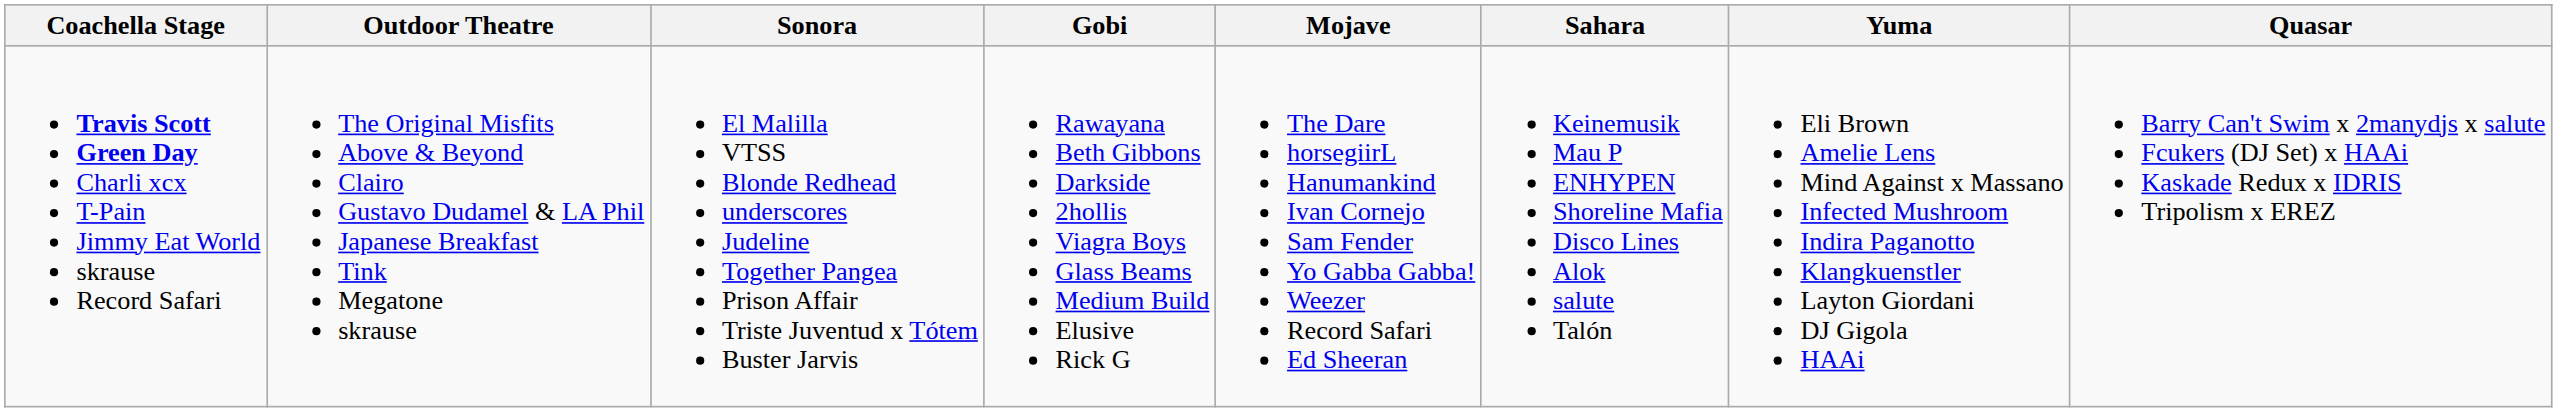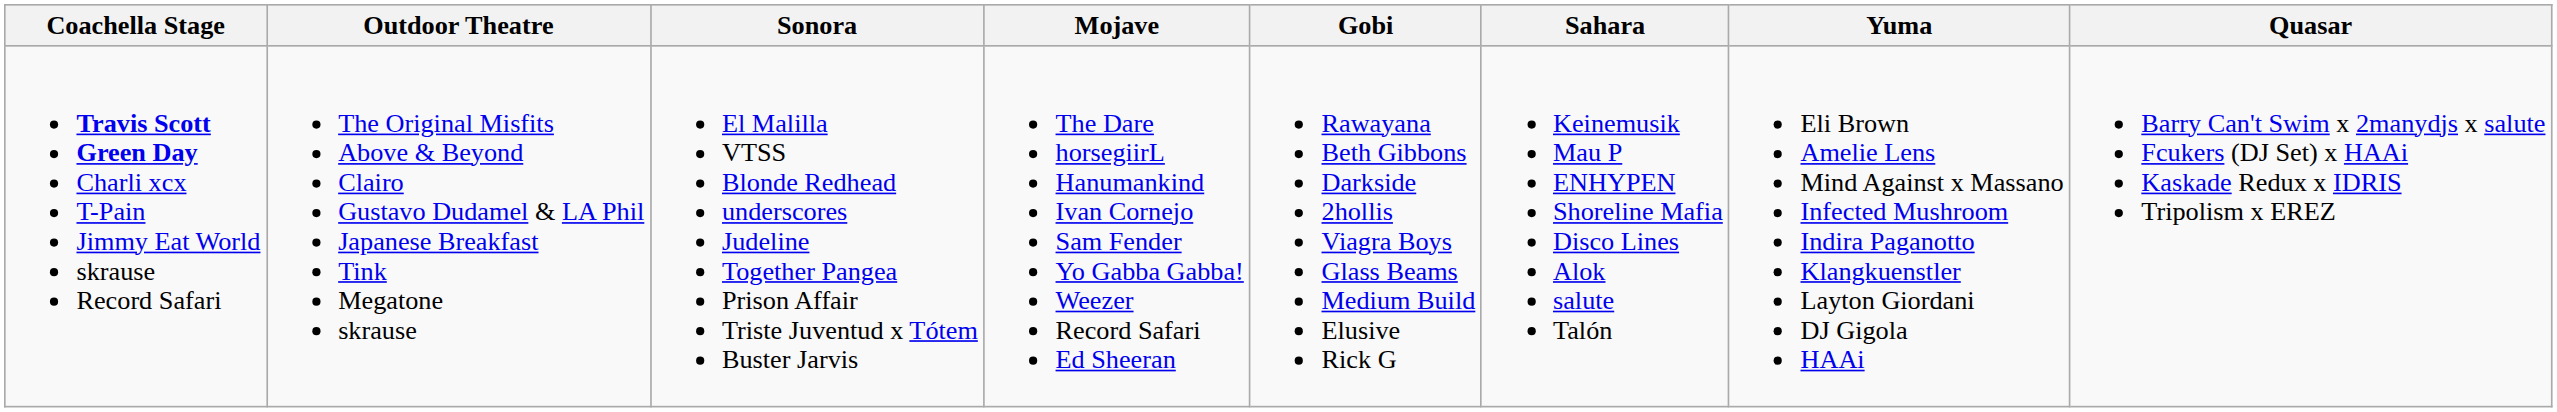columns swapped: Gobi <-> Mojave
